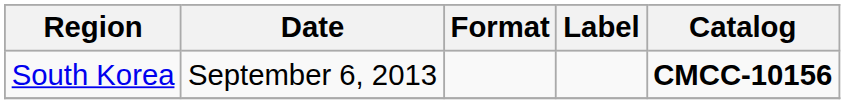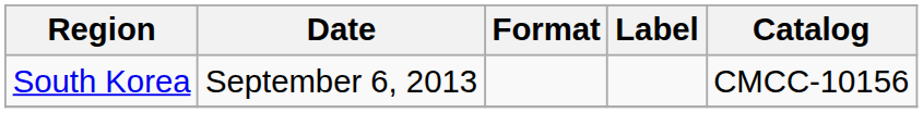South Korea | Catalog: bold -> normal
